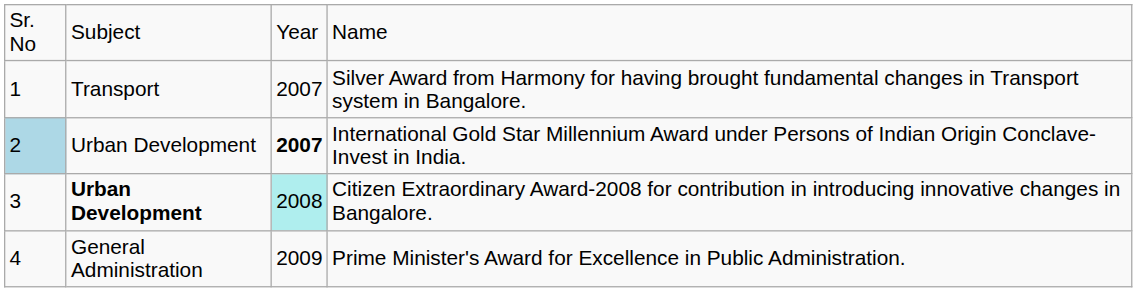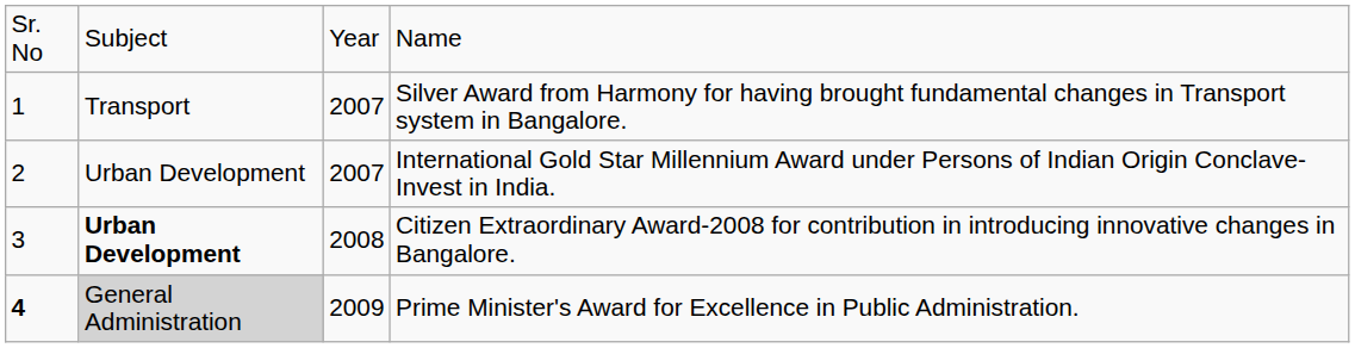row 3 | column 1: lightblue background -> no background
row 3 | column 3: bold -> normal
row 4 | column 3: paleturquoise background -> no background
row 5 | column 1: normal -> bold
row 5 | column 2: no background -> lightgrey background
